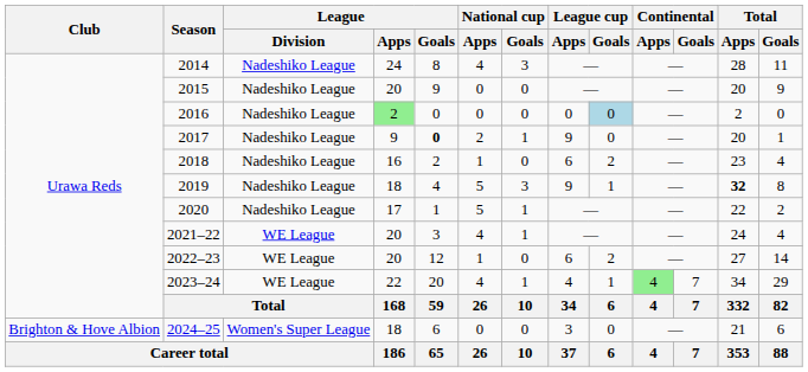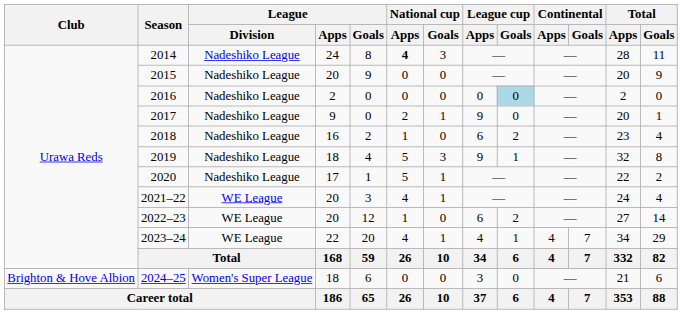2014 | National cup / Apps: normal -> bold
2016 | League / Apps: lightgreen background -> no background
2017 | League / Goals: bold -> normal
2019 | Total / Apps: bold -> normal
2023–24 | Continental / Apps: lightgreen background -> no background
